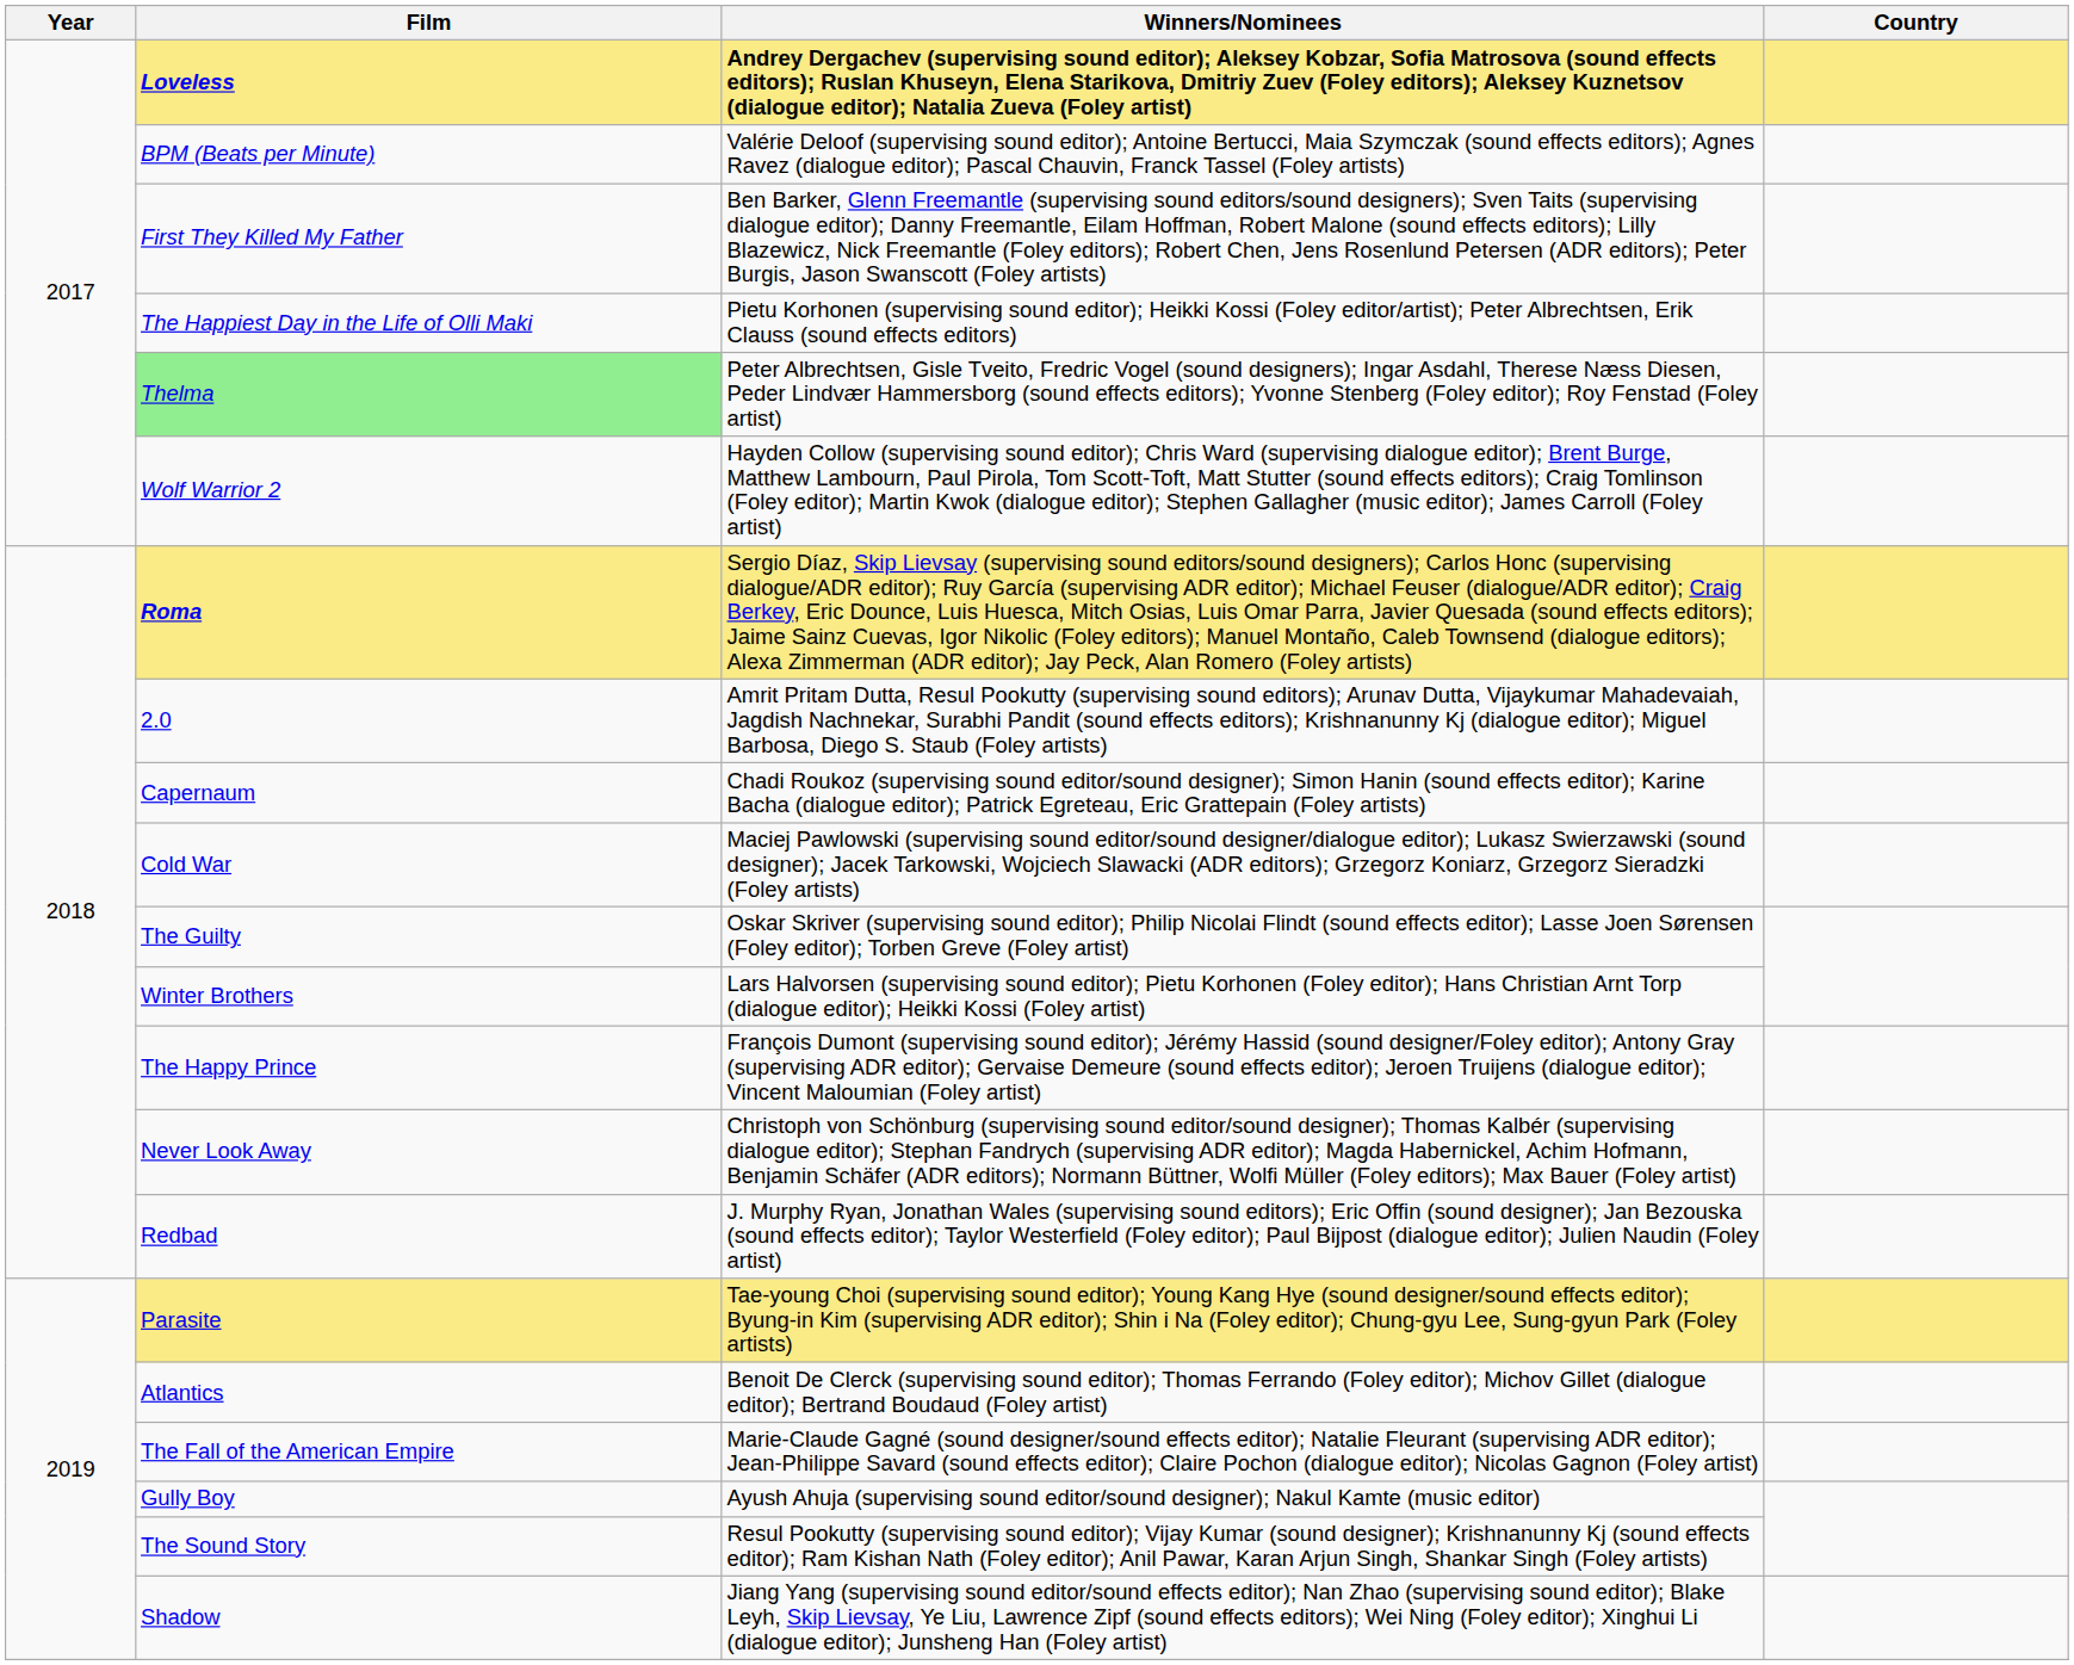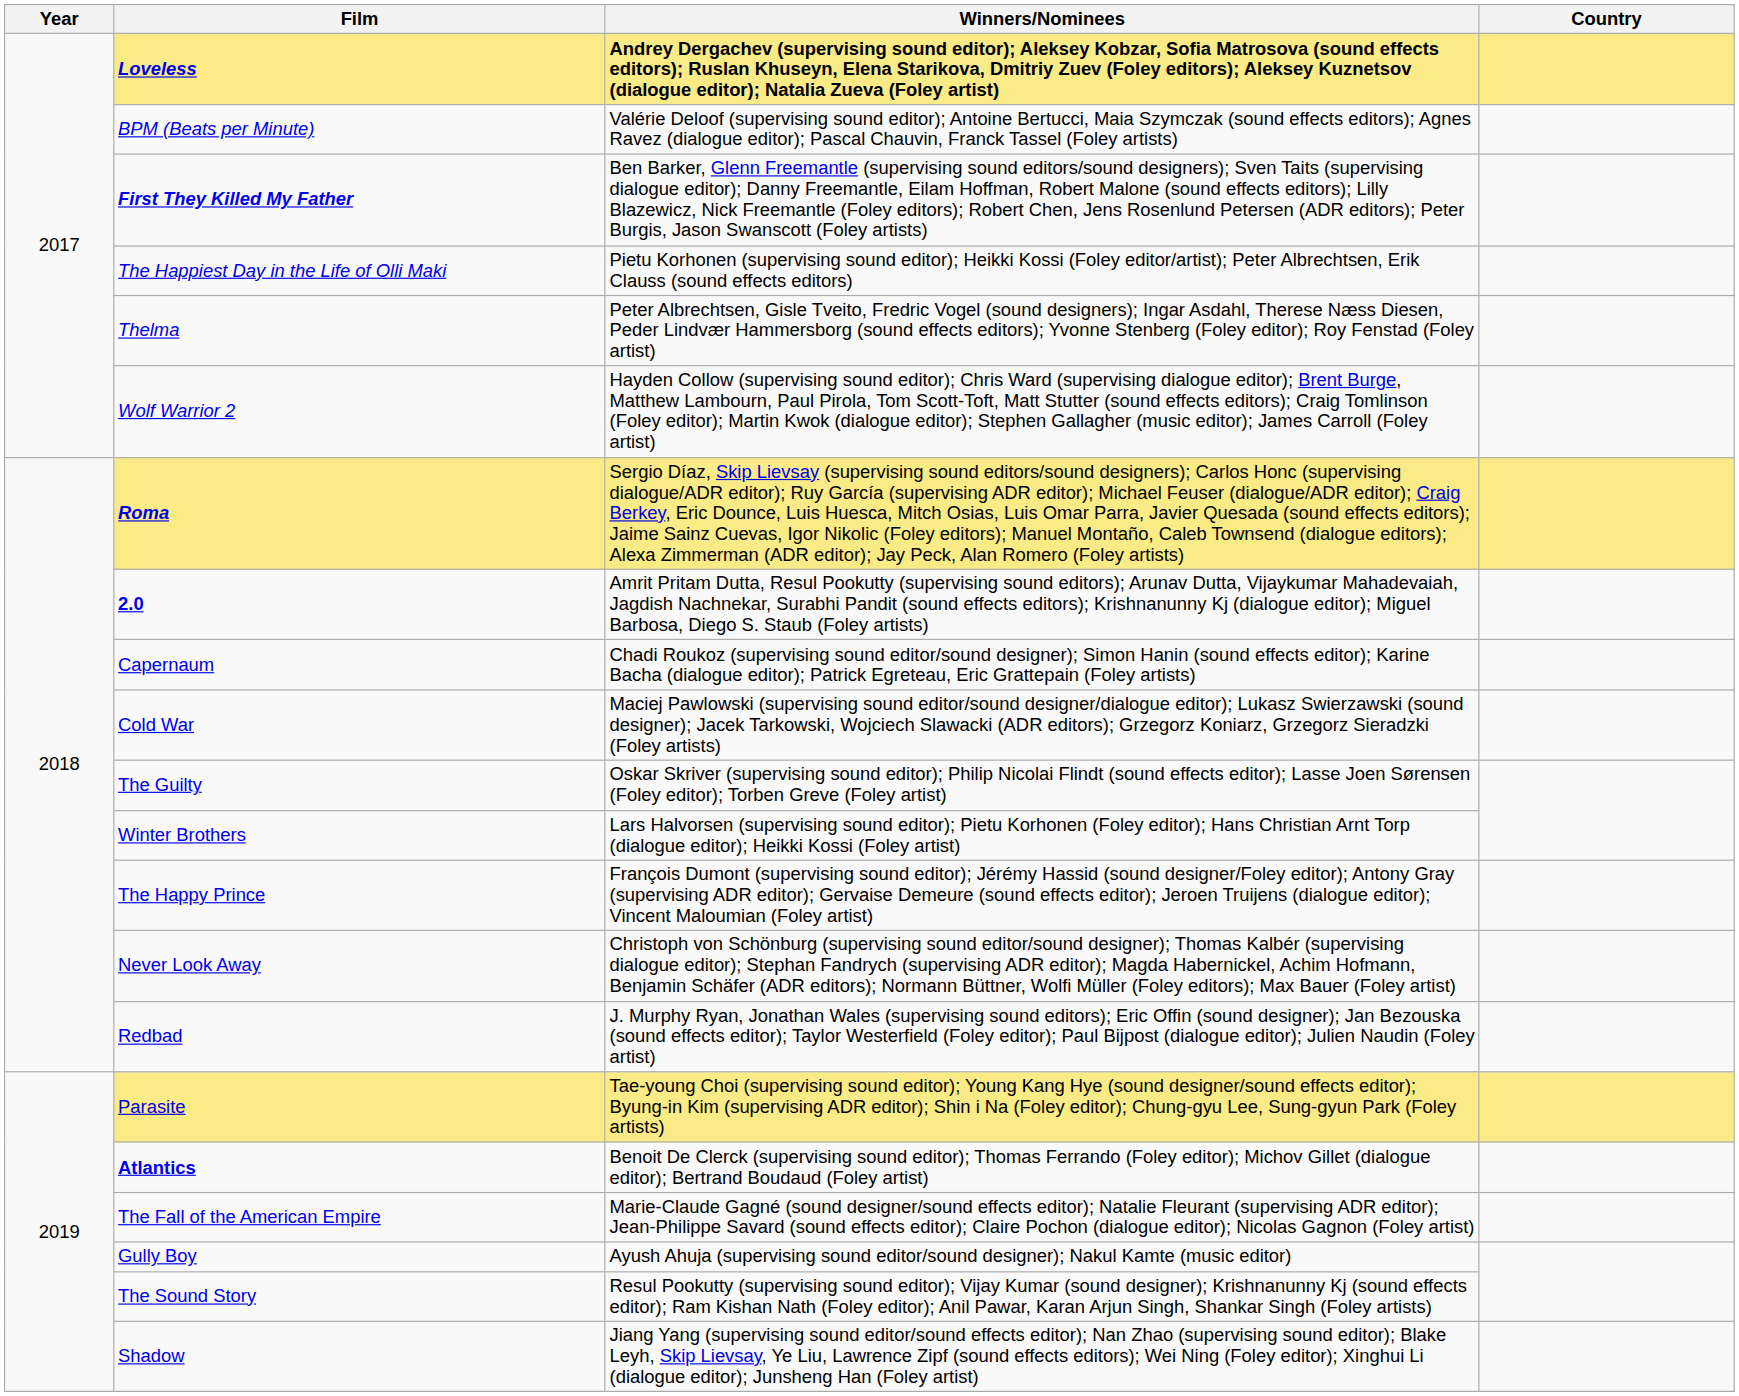First They Killed My Father | Film: normal -> bold
Thelma | Film: lightgreen background -> no background
2.0 | Film: normal -> bold
Atlantics | Film: normal -> bold
